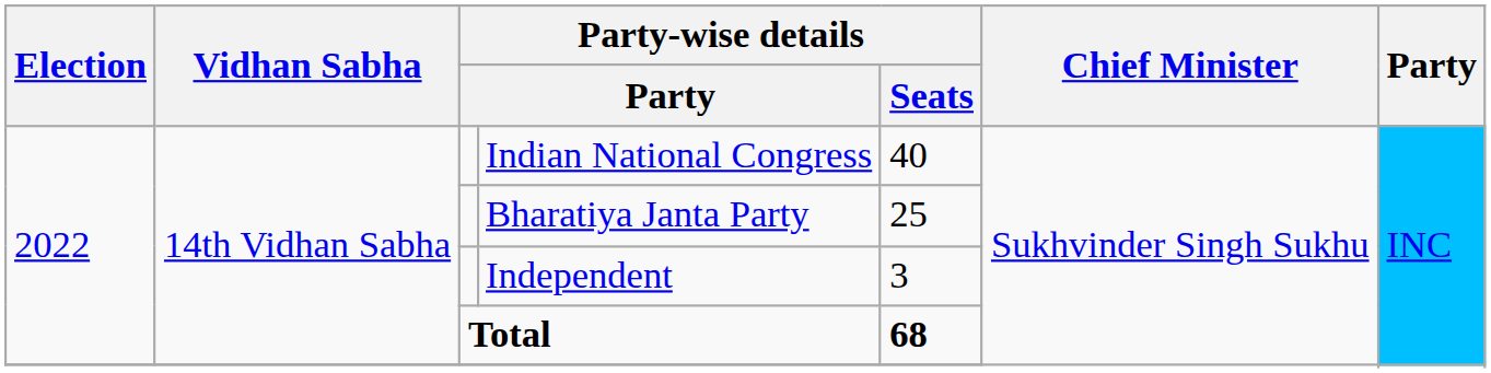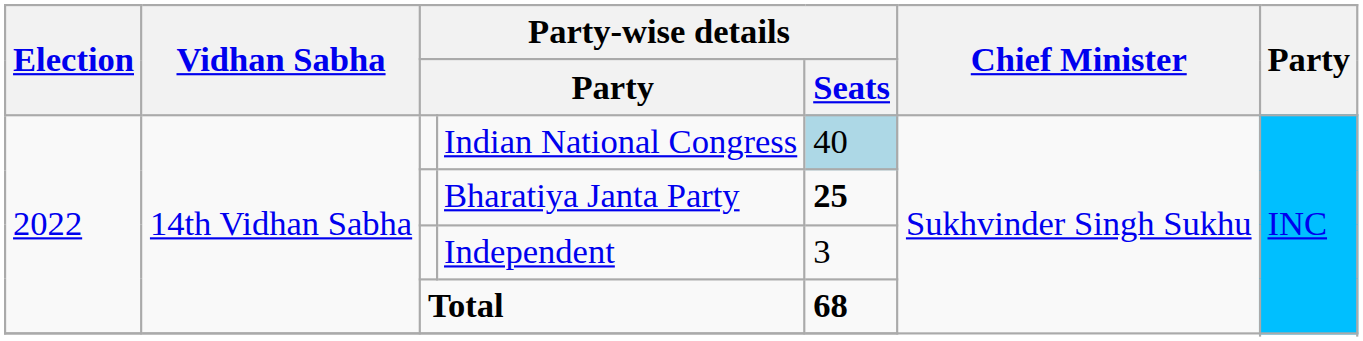Indian National Congress | Party-wise details / Seats: no background -> lightblue background
Bharatiya Janta Party | Party-wise details / Seats: normal -> bold
